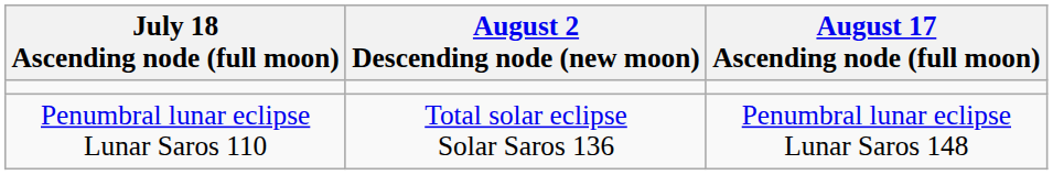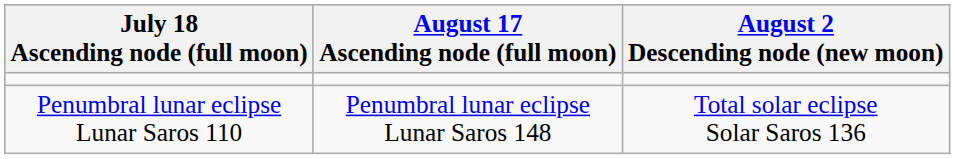columns swapped: August 2 Descending node (new moon) <-> August 17 Ascending node (full moon)
